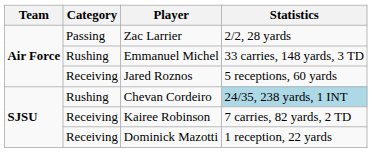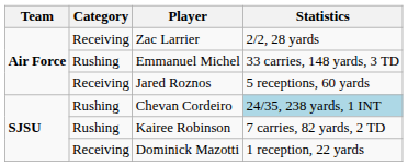Zac Larrier | Category: Passing -> Receiving
Kairee Robinson | Category: Receiving -> Rushing
